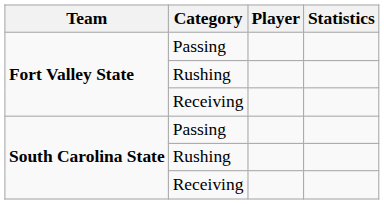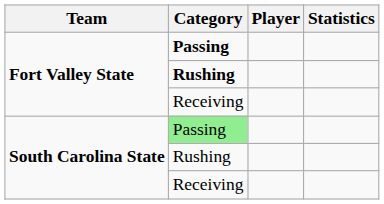Fort Valley State / Passing | Category: normal -> bold
Fort Valley State / Rushing | Category: normal -> bold
South Carolina State / Passing | Category: no background -> lightgreen background
